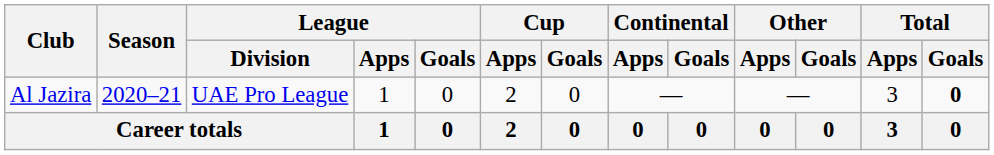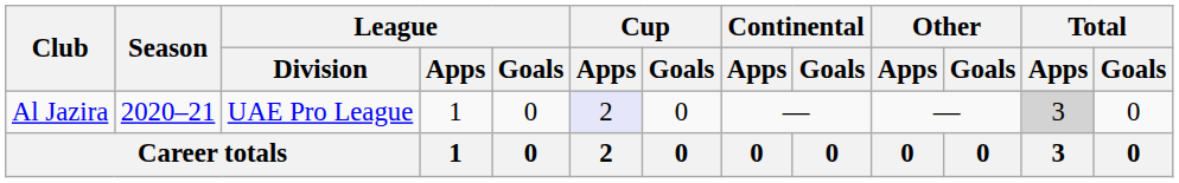Al Jazira | Cup / Apps: no background -> lavender background
Al Jazira | Total / Apps: no background -> lightgrey background
Al Jazira | Total / Goals: bold -> normal
